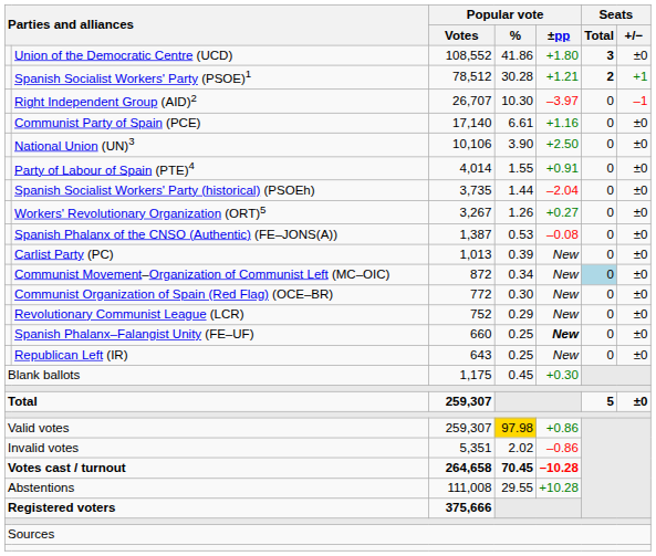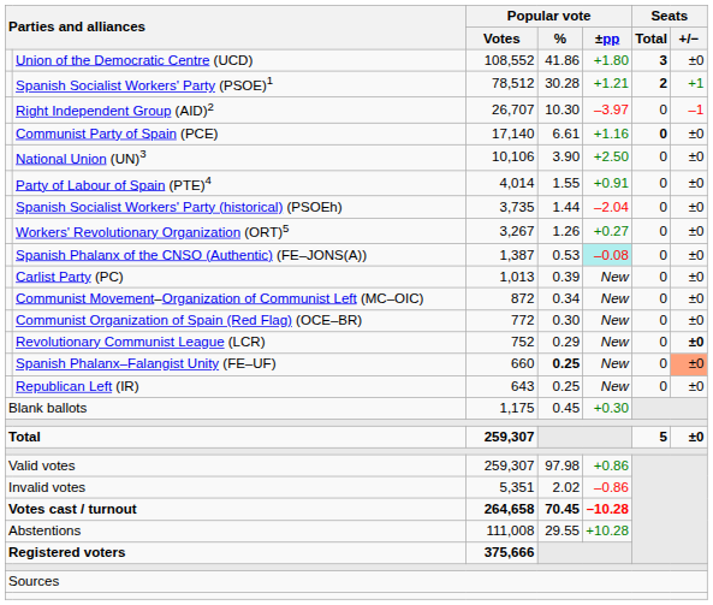Communist Party of Spain (PCE) | Seats / Total: normal -> bold
Spanish Phalanx of the CNSO (Authentic) (FE–JONS(A)) | Popular vote / ±pp: no background -> paleturquoise background
Communist Movement–Organization of Communist Left (MC–OIC) | Seats / Total: lightblue background -> no background
Revolutionary Communist League (LCR) | Seats / +/−: normal -> bold
Spanish Phalanx–Falangist Unity (FE–UF) | Popular vote / %: normal -> bold
Spanish Phalanx–Falangist Unity (FE–UF) | Popular vote / ±pp: bold -> normal
Spanish Phalanx–Falangist Unity (FE–UF) | Seats / +/−: no background -> lightsalmon background
Valid votes | Popular vote / %: gold background -> no background
